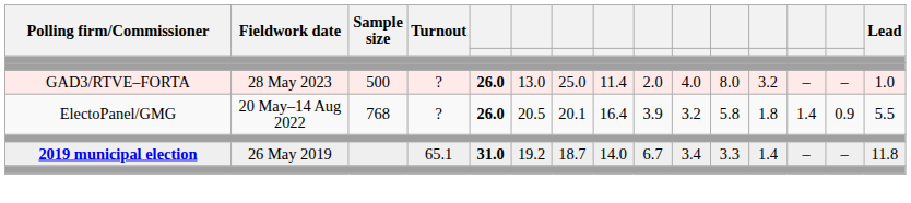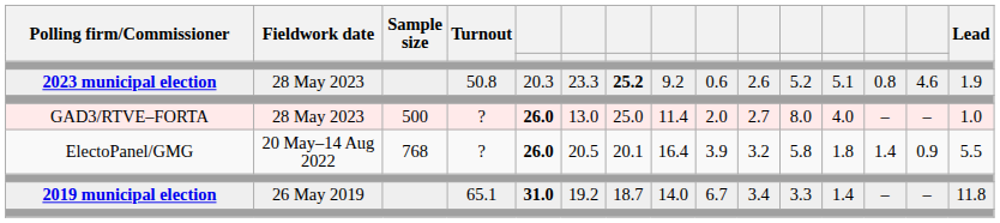+ row: 2023 municipal election | 28 May 2023 | 50.8 | 20.3 | 23.3 | 25.2 | 9.2 | 0.6 | 2.6 | 5.2 | 5.1 | 0.8 | 4.6 | 1.9
GAD3/RTVE–FORTA | column 10: 4.0 -> 2.7
GAD3/RTVE–FORTA | column 12: 3.2 -> 4.0
